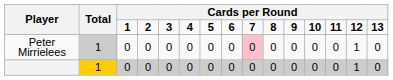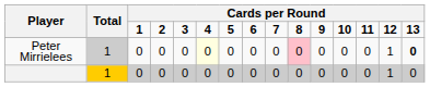Peter Mirrielees | column 6: no background -> lightyellow background
Peter Mirrielees | column 9: pink background -> no background
Peter Mirrielees | column 10: no background -> pink background
Peter Mirrielees | column 15: normal -> bold
